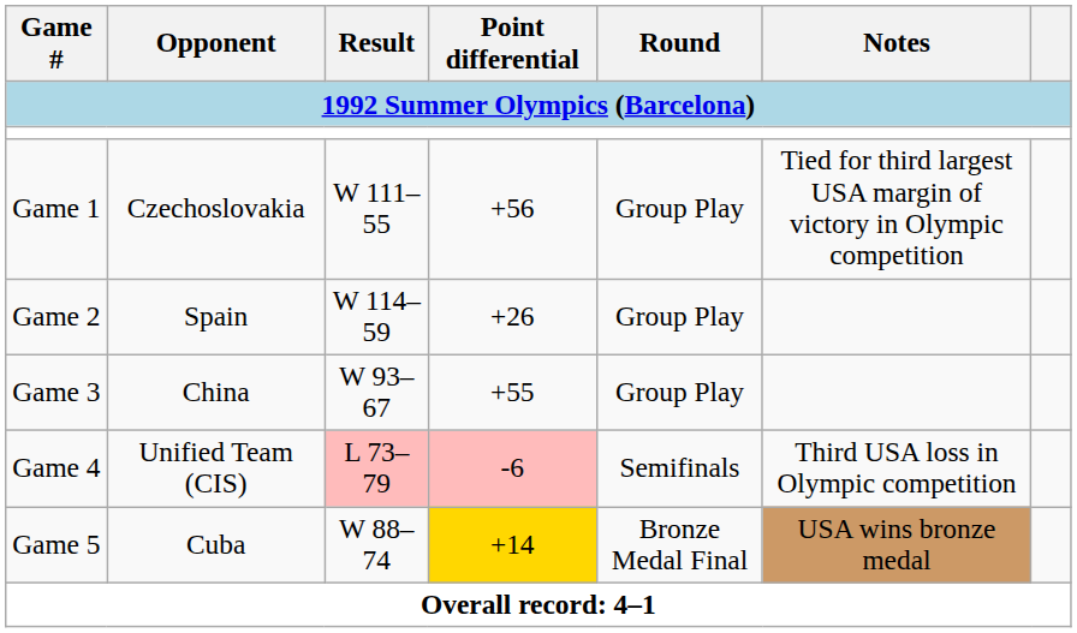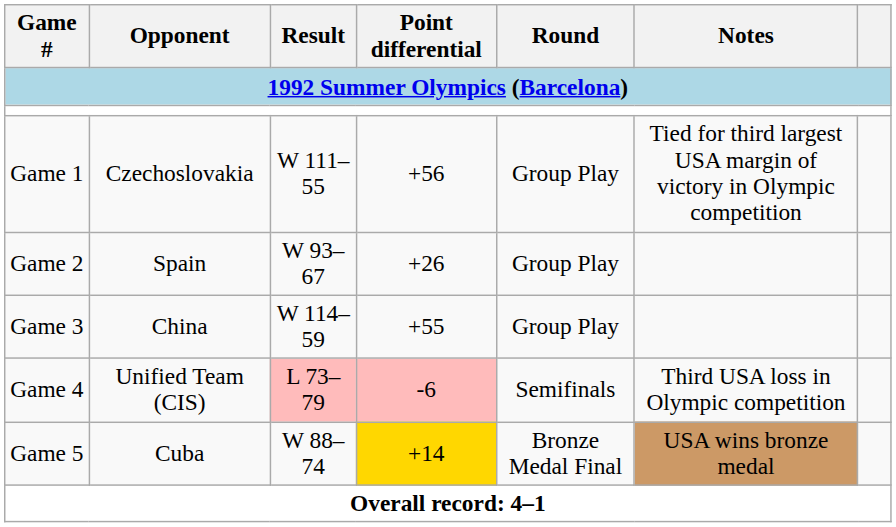Game 2 | Result: W 114–59 -> W 93–67
Game 3 | Result: W 93–67 -> W 114–59
